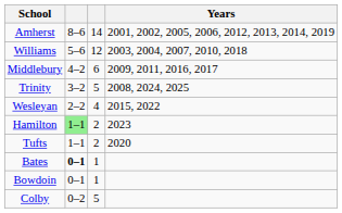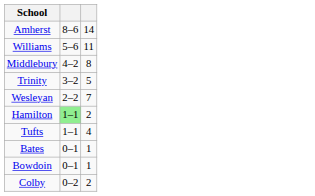- column: Years | 2001, 2002, 2005, 2006, 2012, 2013, 2014, 2019 | 2003, 2004, 2007, 2010, 2018 | 2009, 2011, 2016, 2017 | 2008, 2024, 2025 | 2015, 2022 | 2023 | 2020
Williams | column 3: 12 -> 11
Middlebury | column 3: 6 -> 8
Wesleyan | column 3: 4 -> 7
Tufts | column 3: 2 -> 4
Bates | column 2: bold -> normal
Colby | column 3: 5 -> 2
